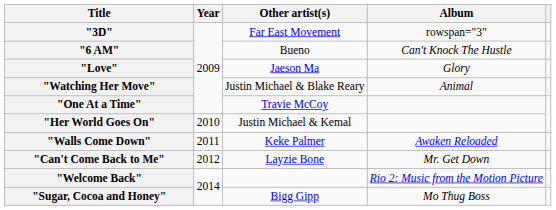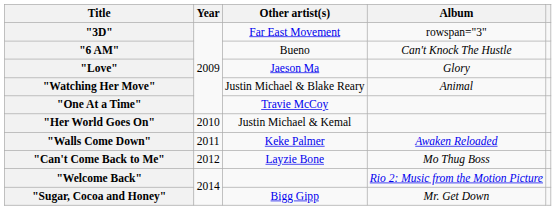"Can't Come Back to Me" | Album: Mr. Get Down -> Mo Thug Boss
"Sugar, Cocoa and Honey" | Album: Mo Thug Boss -> Mr. Get Down
